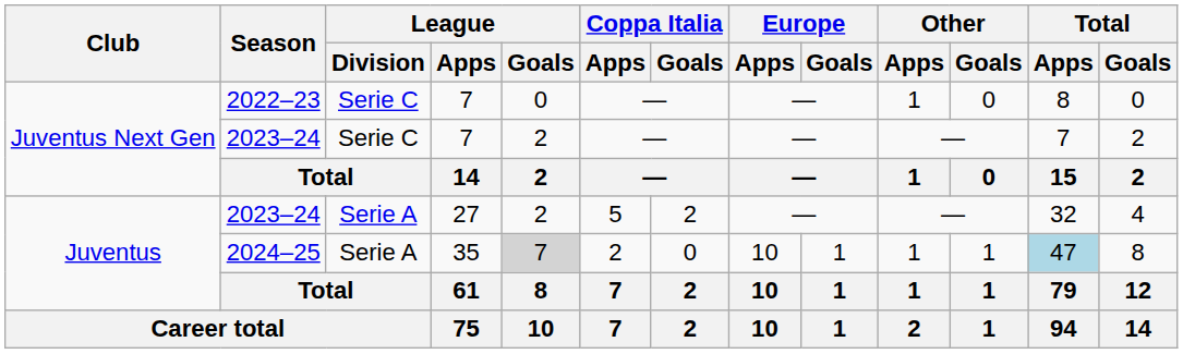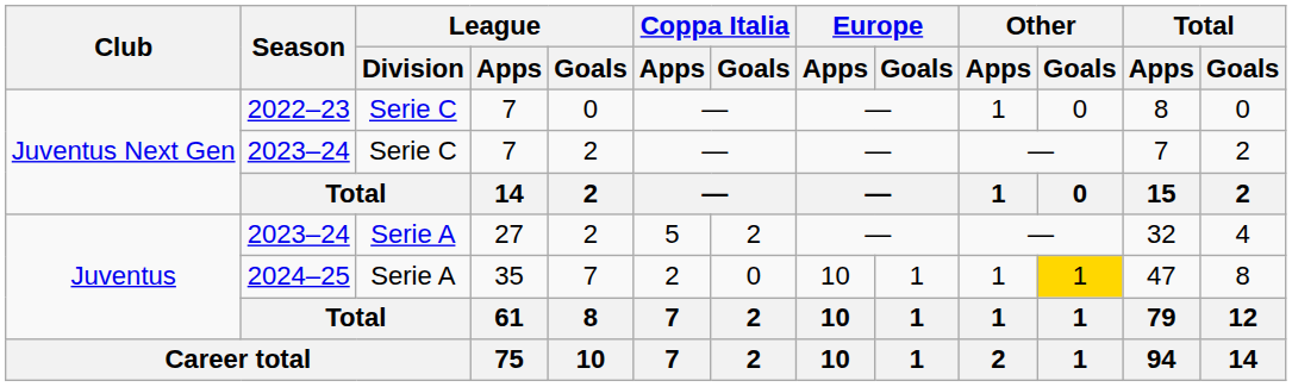2024–25 | League / Goals: lightgrey background -> no background
2024–25 | Other / Goals: no background -> gold background
2024–25 | Total / Apps: lightblue background -> no background
